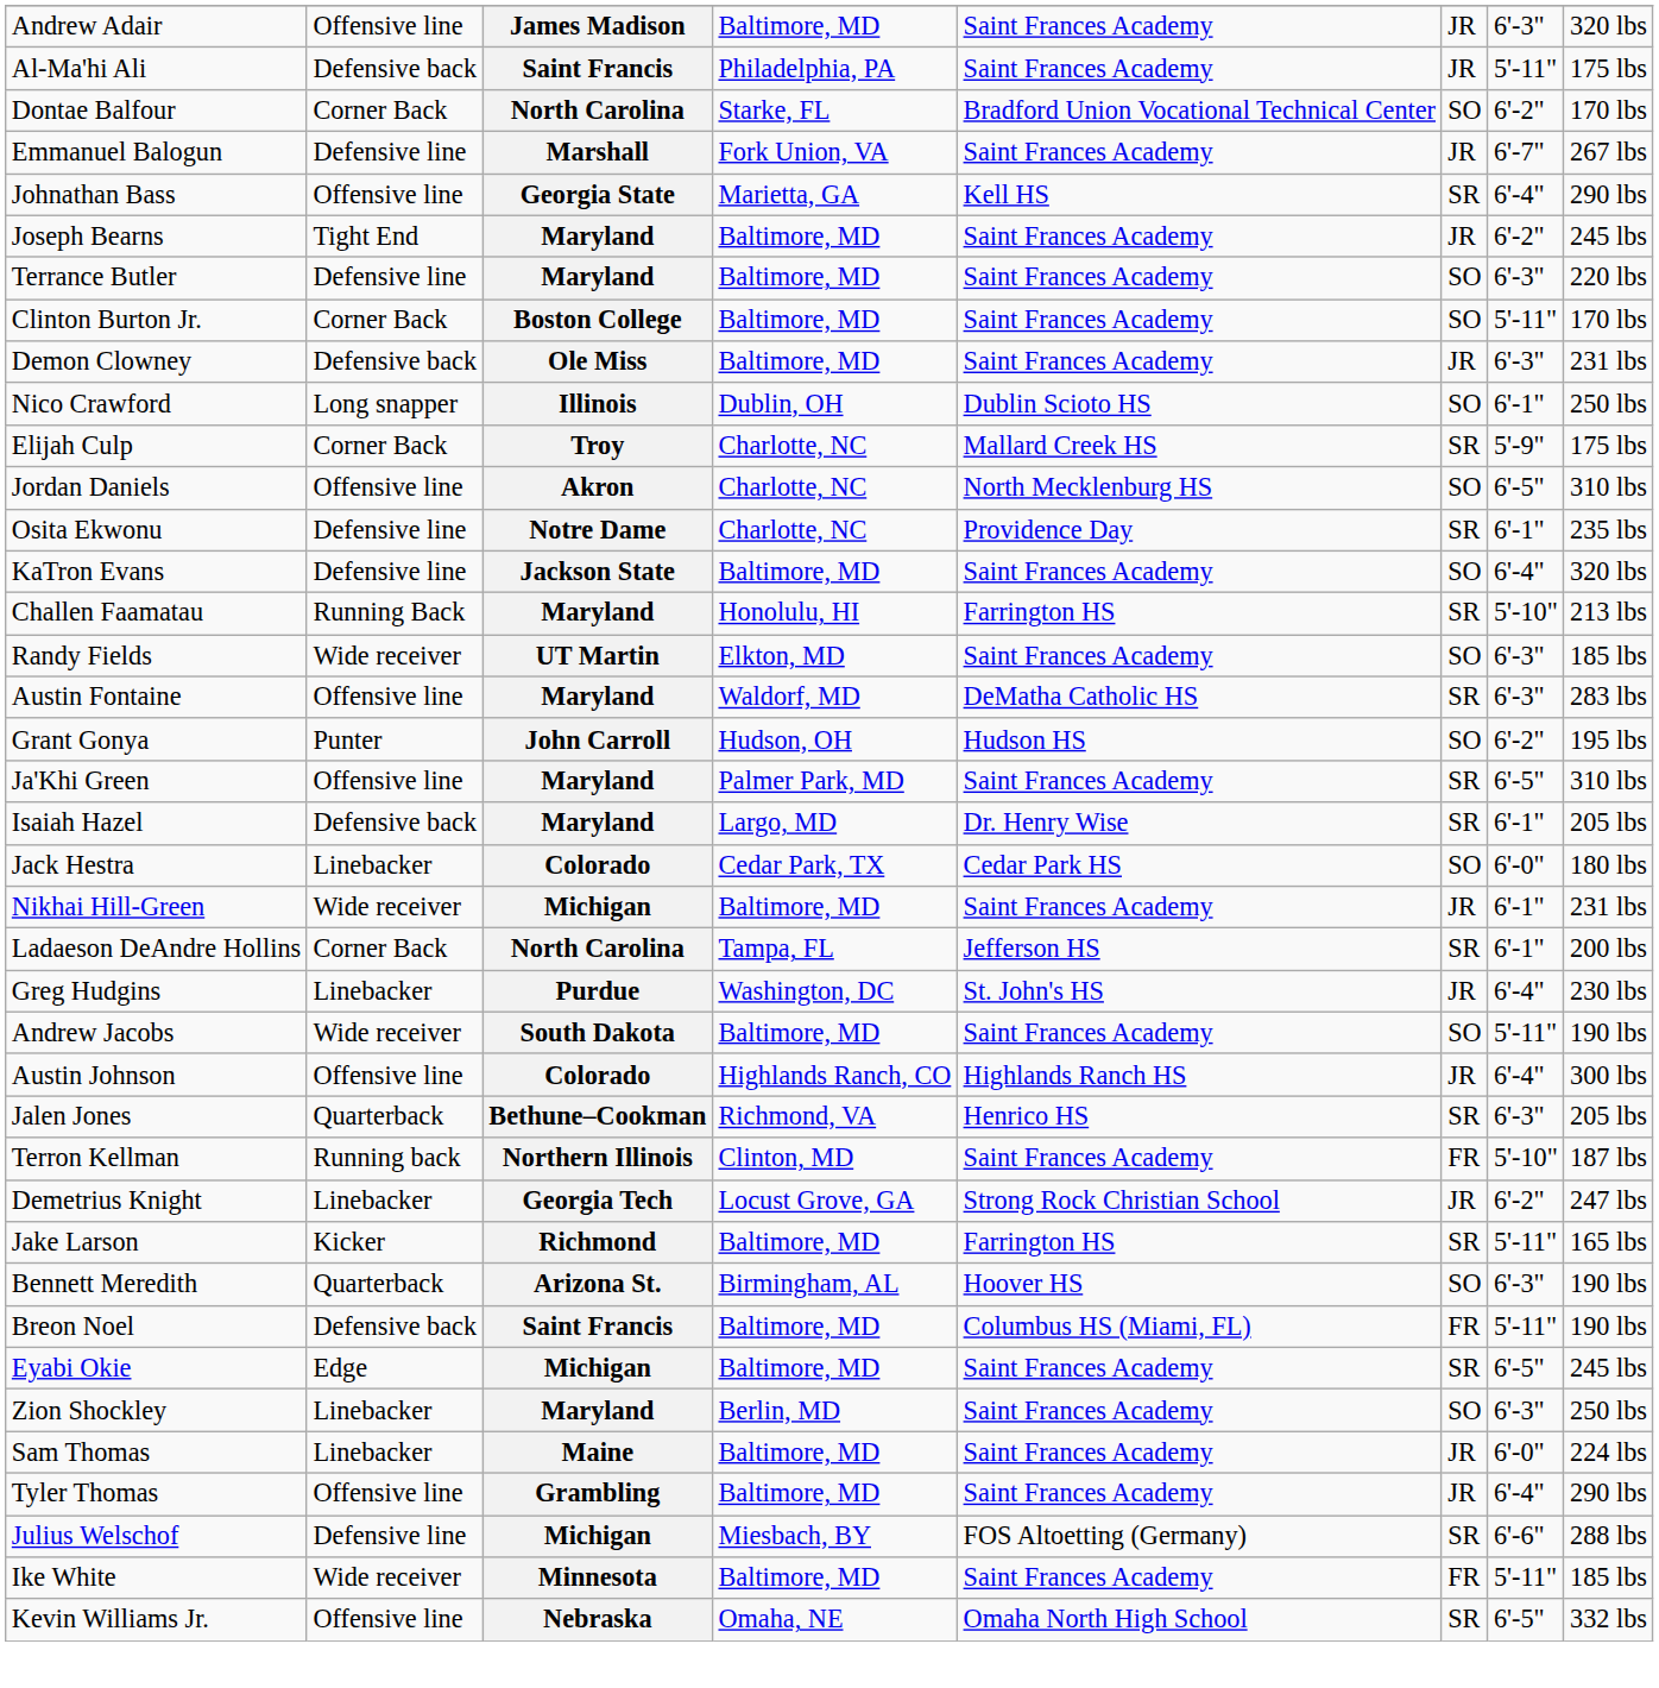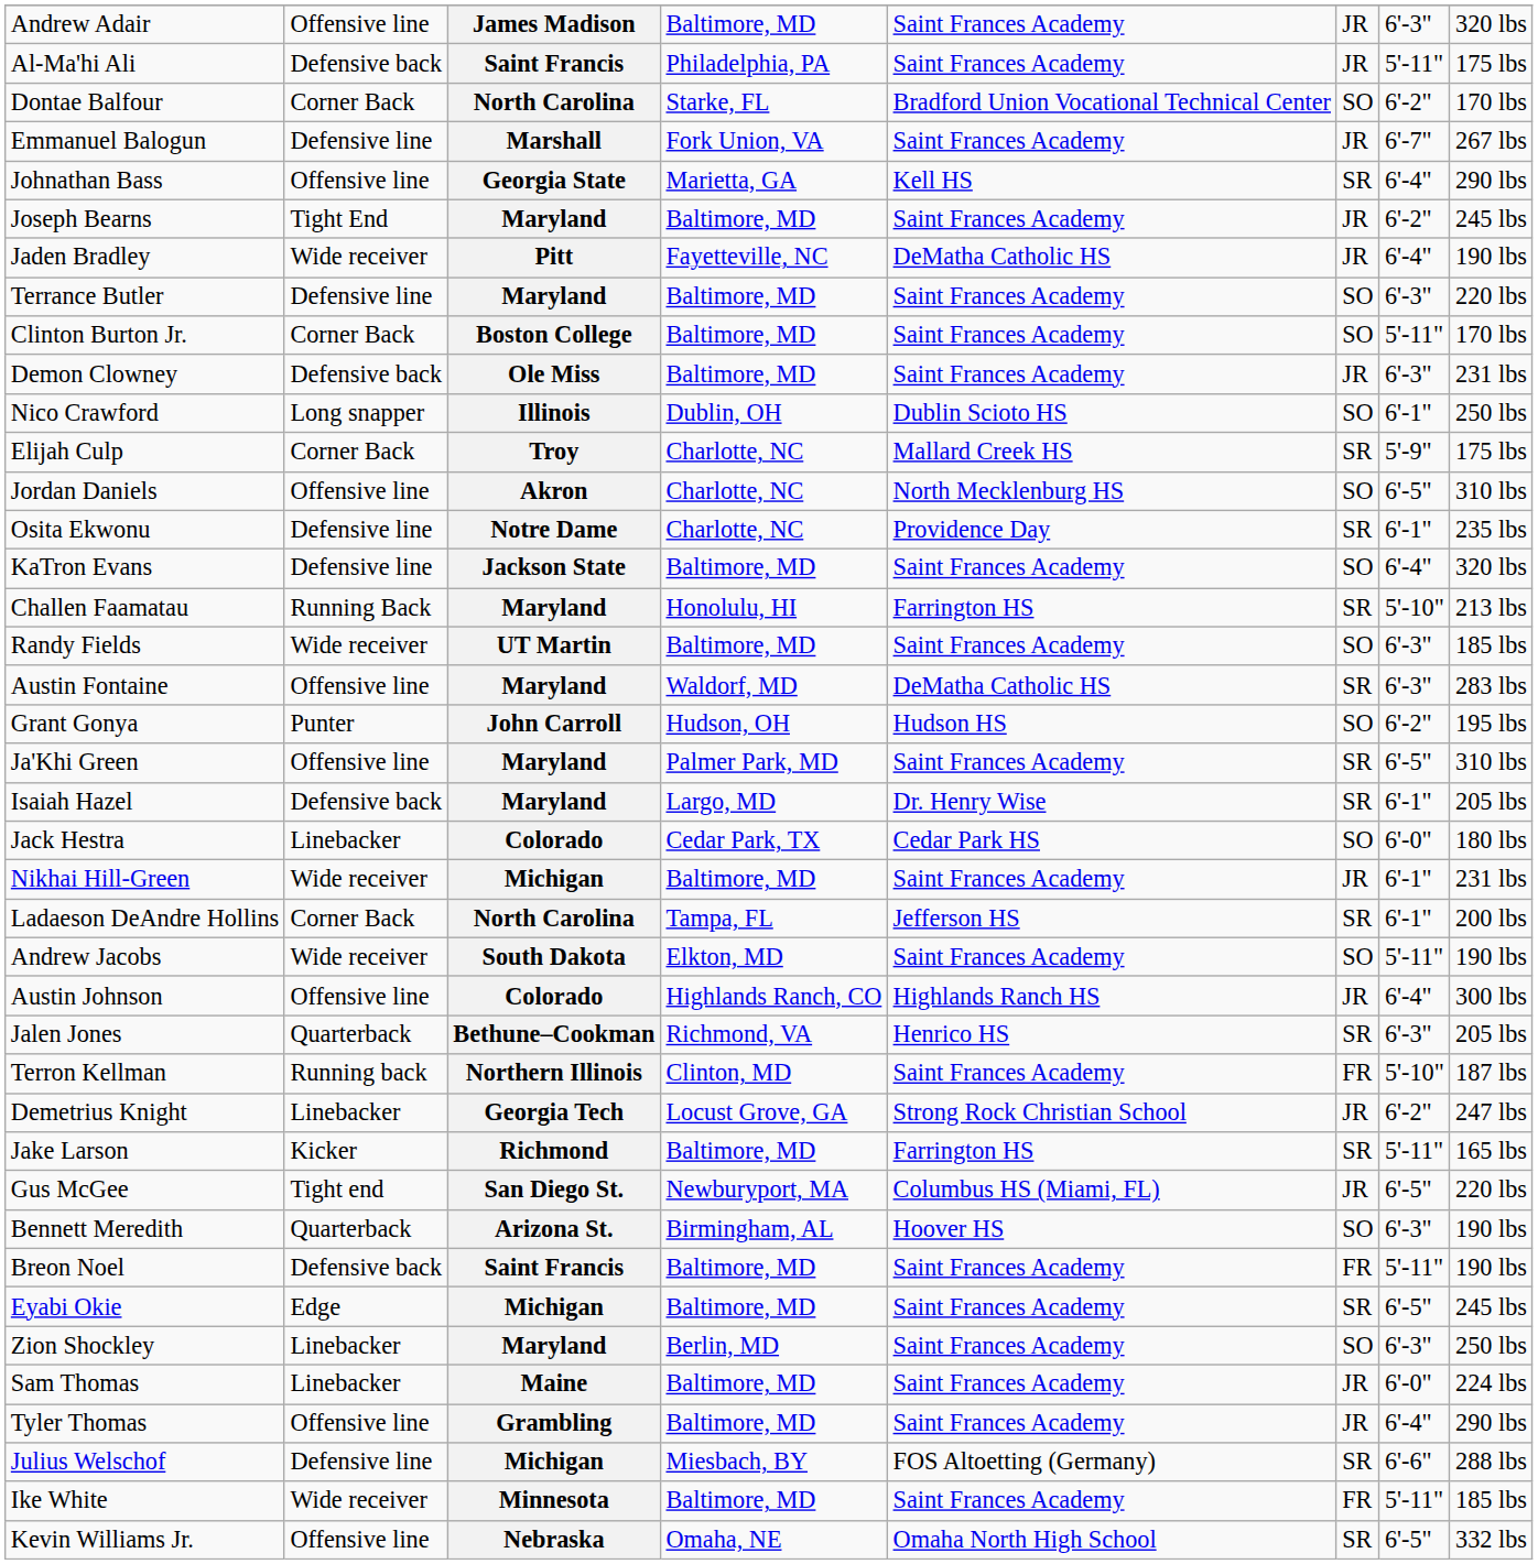+ row: Jaden Bradley | Wide receiver | Pitt | Fayetteville, NC | DeMatha Catholic HS | JR | 6'-4" | 190 lbs
Randy Fields | column 4: Elkton, MD -> Baltimore, MD
- row: Greg Hudgins | Linebacker | Purdue | Washington, DC | St. John's HS | JR | 6'-4" | 230 lbs
Andrew Jacobs | column 4: Baltimore, MD -> Elkton, MD
+ row: Gus McGee | Tight end | San Diego St. | Newburyport, MA | Columbus HS (Miami, FL) | JR | 6'-5" | 220 lbs
Breon Noel | column 5: Columbus HS (Miami, FL) -> Saint Frances Academy
